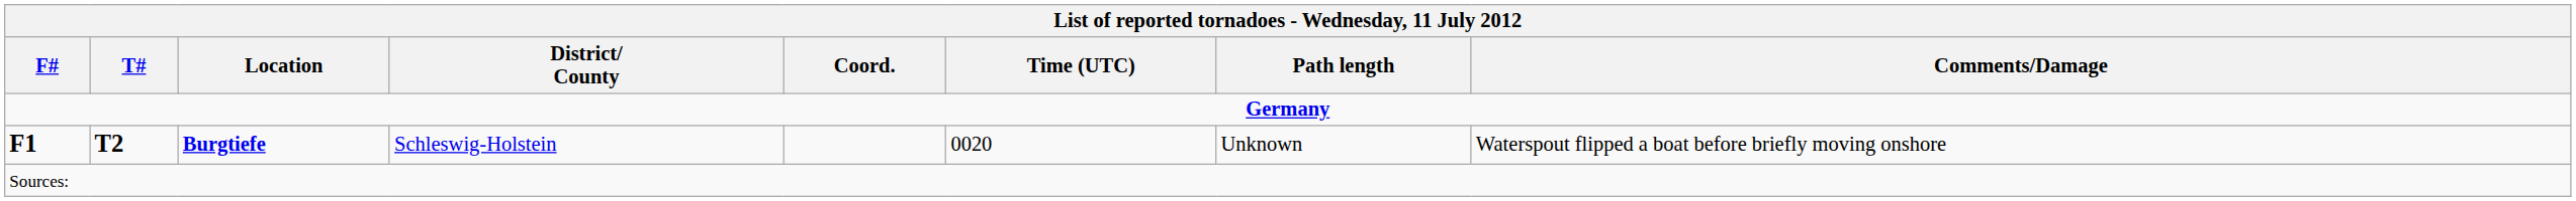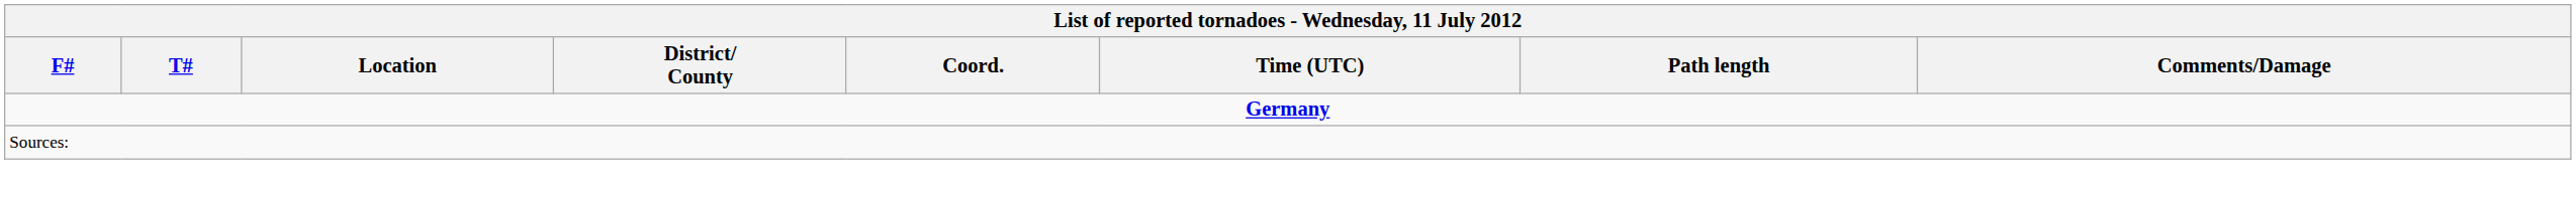- row: F1 | T2 | Burgtiefe | Schleswig-Holstein | 0020 | Unknown | Waterspout flipped a boat before briefly moving onshore
